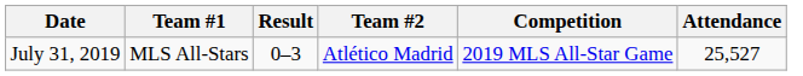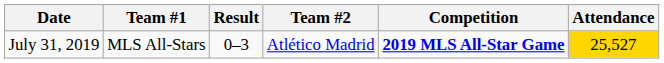row 2 | Competition: normal -> bold
row 2 | Attendance: no background -> gold background
